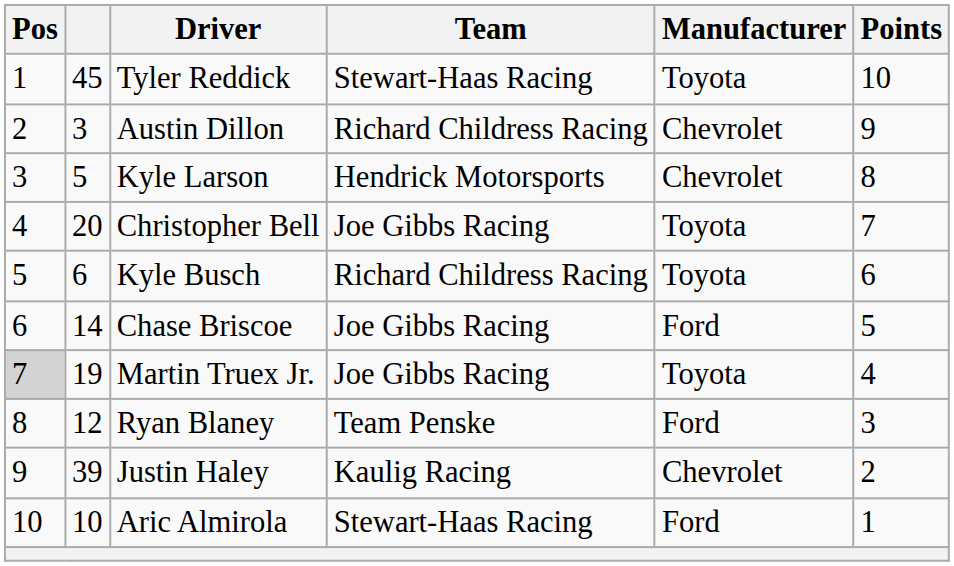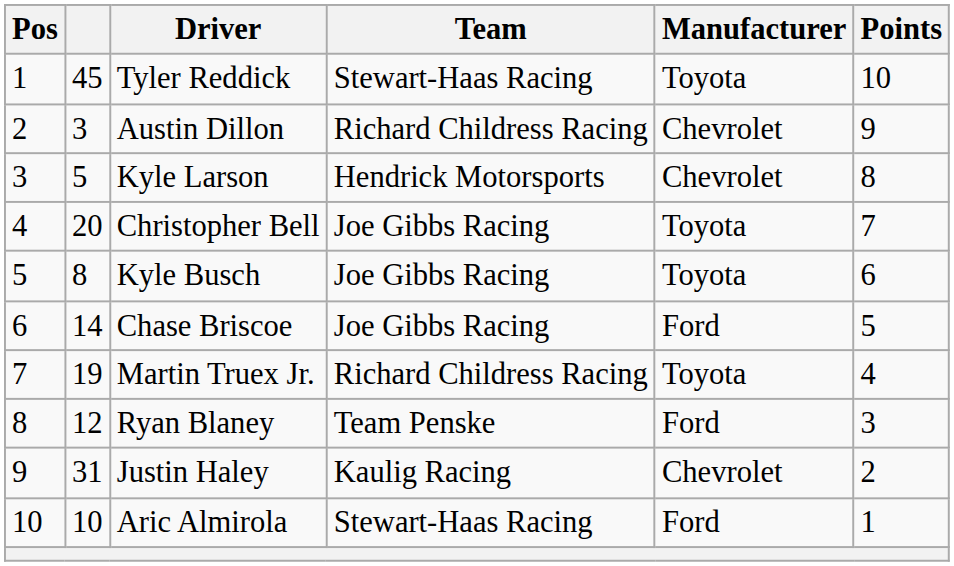Kyle Busch | column 2: 6 -> 8
Kyle Busch | Team: Richard Childress Racing -> Joe Gibbs Racing
Martin Truex Jr. | Pos: lightgrey background -> no background
Martin Truex Jr. | Team: Joe Gibbs Racing -> Richard Childress Racing
Justin Haley | column 2: 39 -> 31
